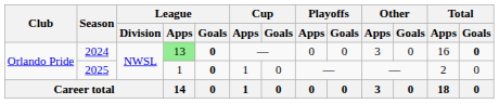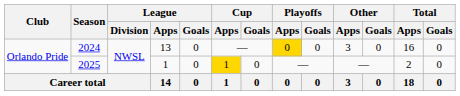2024 | League / Apps: lightgreen background -> no background
2024 | League / Goals: bold -> normal
2024 | Playoffs / Apps: no background -> gold background
2024 | Total / Goals: bold -> normal
2025 | League / Goals: bold -> normal
2025 | Cup / Apps: no background -> gold background
